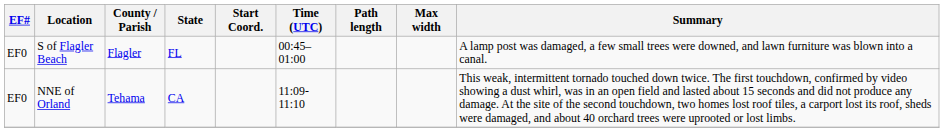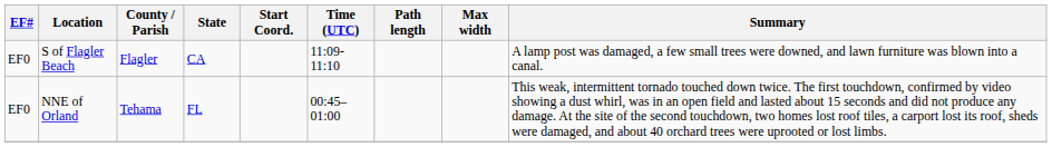S of Flagler Beach | State: FL -> CA
S of Flagler Beach | Time (UTC): 00:45–01:00 -> 11:09-11:10
NNE of Orland | State: CA -> FL
NNE of Orland | Time (UTC): 11:09-11:10 -> 00:45–01:00
